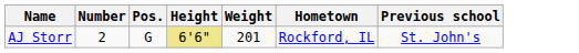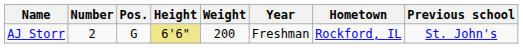+ column: Year | Freshman
AJ Storr | Weight: 201 -> 200
